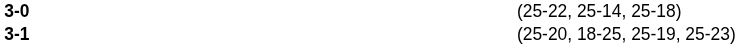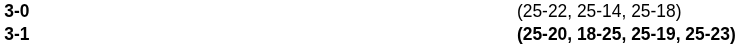3-1 | column 2: normal -> bold
